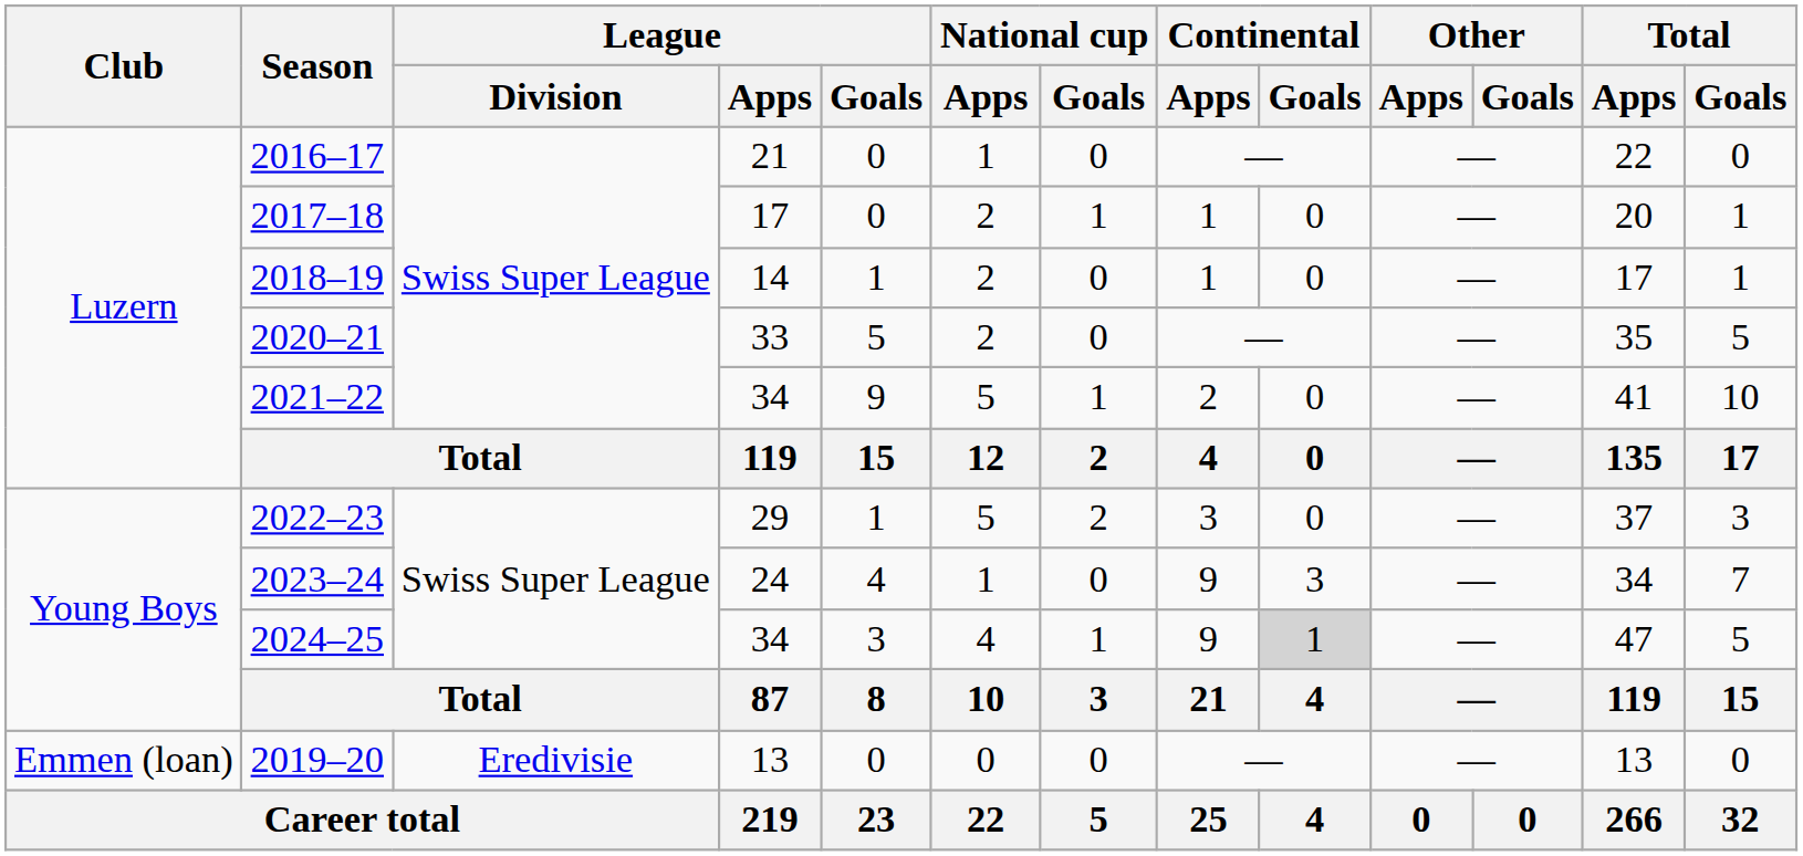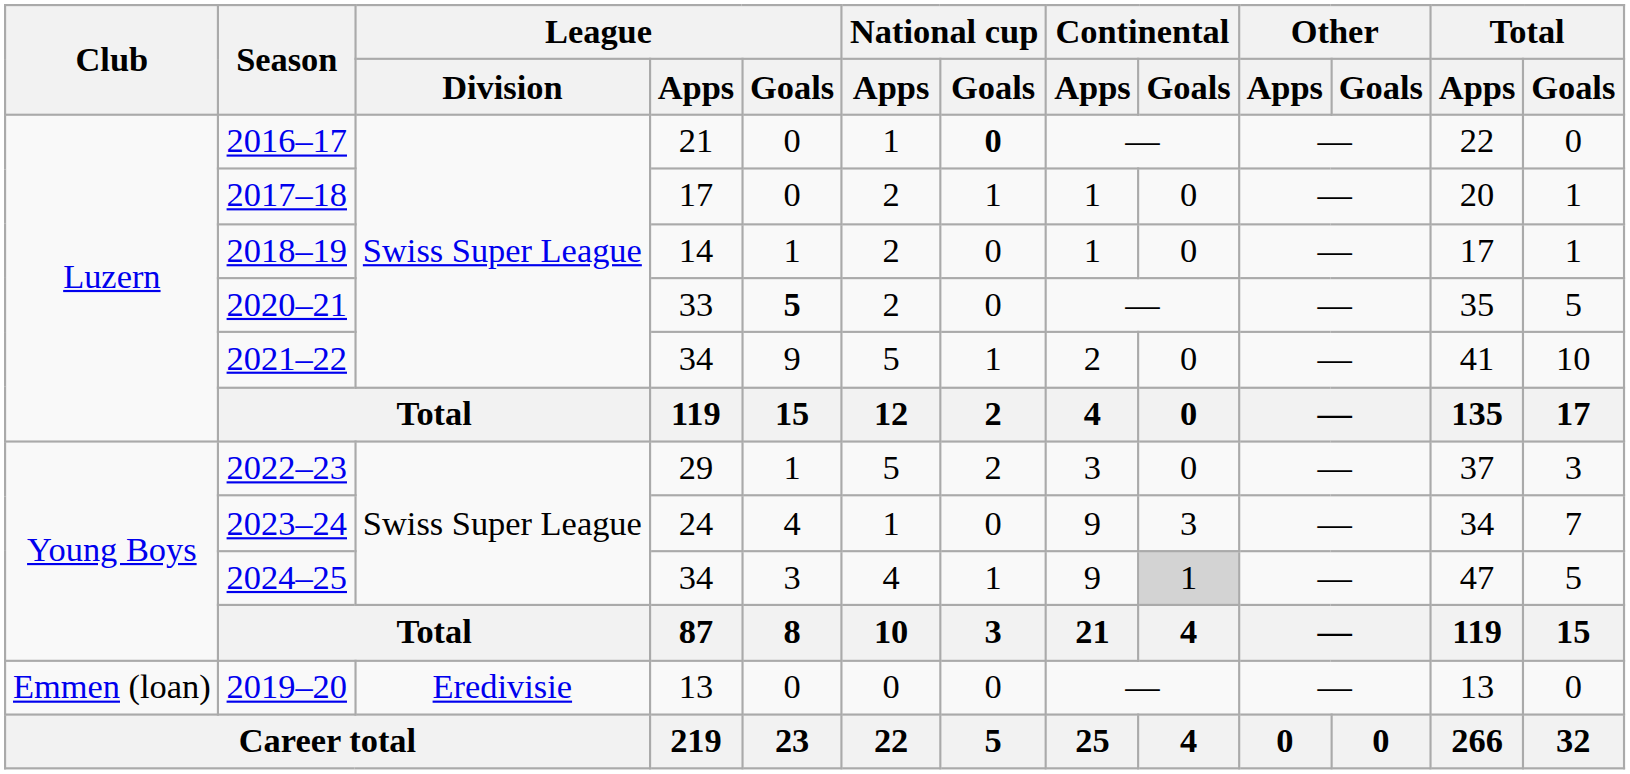2016–17 | National cup / Goals: normal -> bold
2020–21 | League / Goals: normal -> bold
